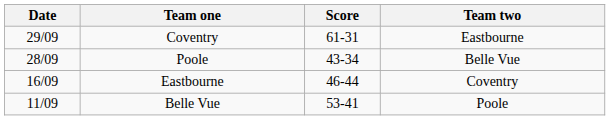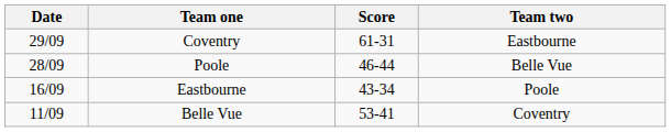row 3 | Score: 43-34 -> 46-44
row 4 | Score: 46-44 -> 43-34
row 4 | Team two: Coventry -> Poole
row 5 | Team two: Poole -> Coventry
